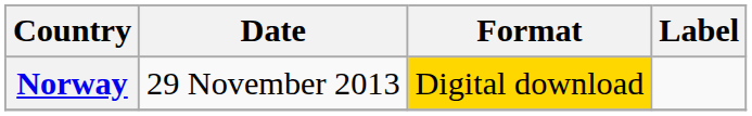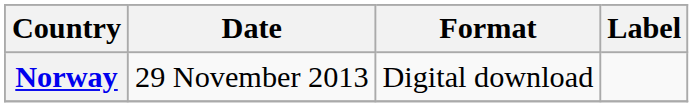Norway | Format: gold background -> no background
